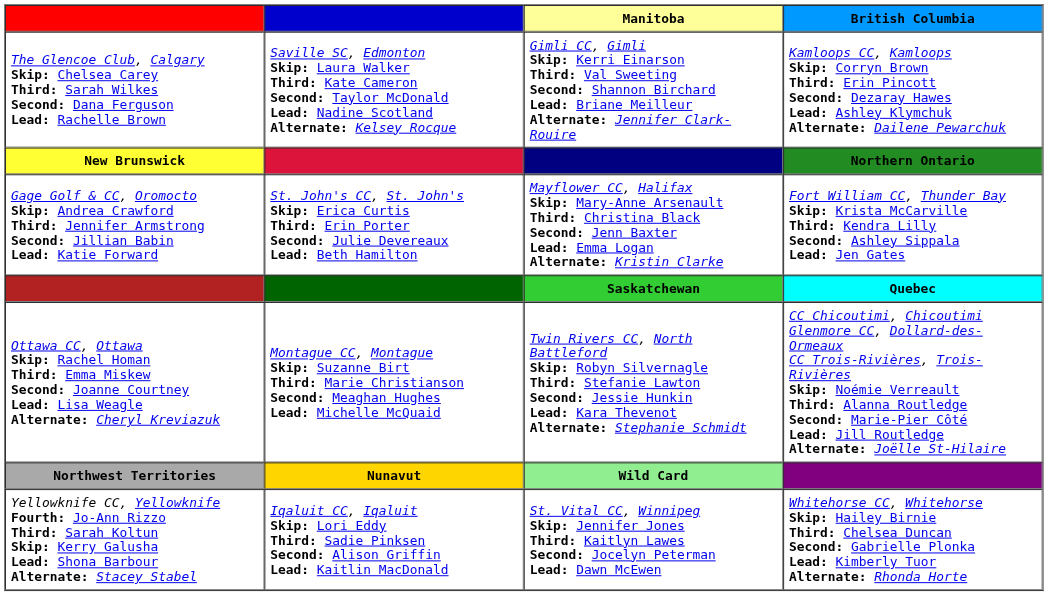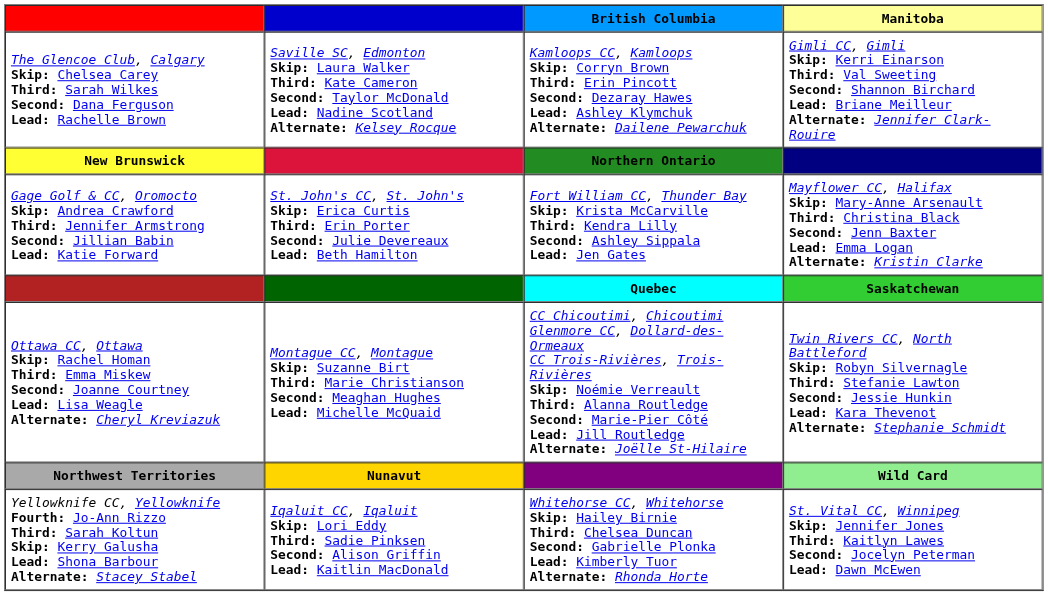columns swapped: British Columbia <-> Manitoba
